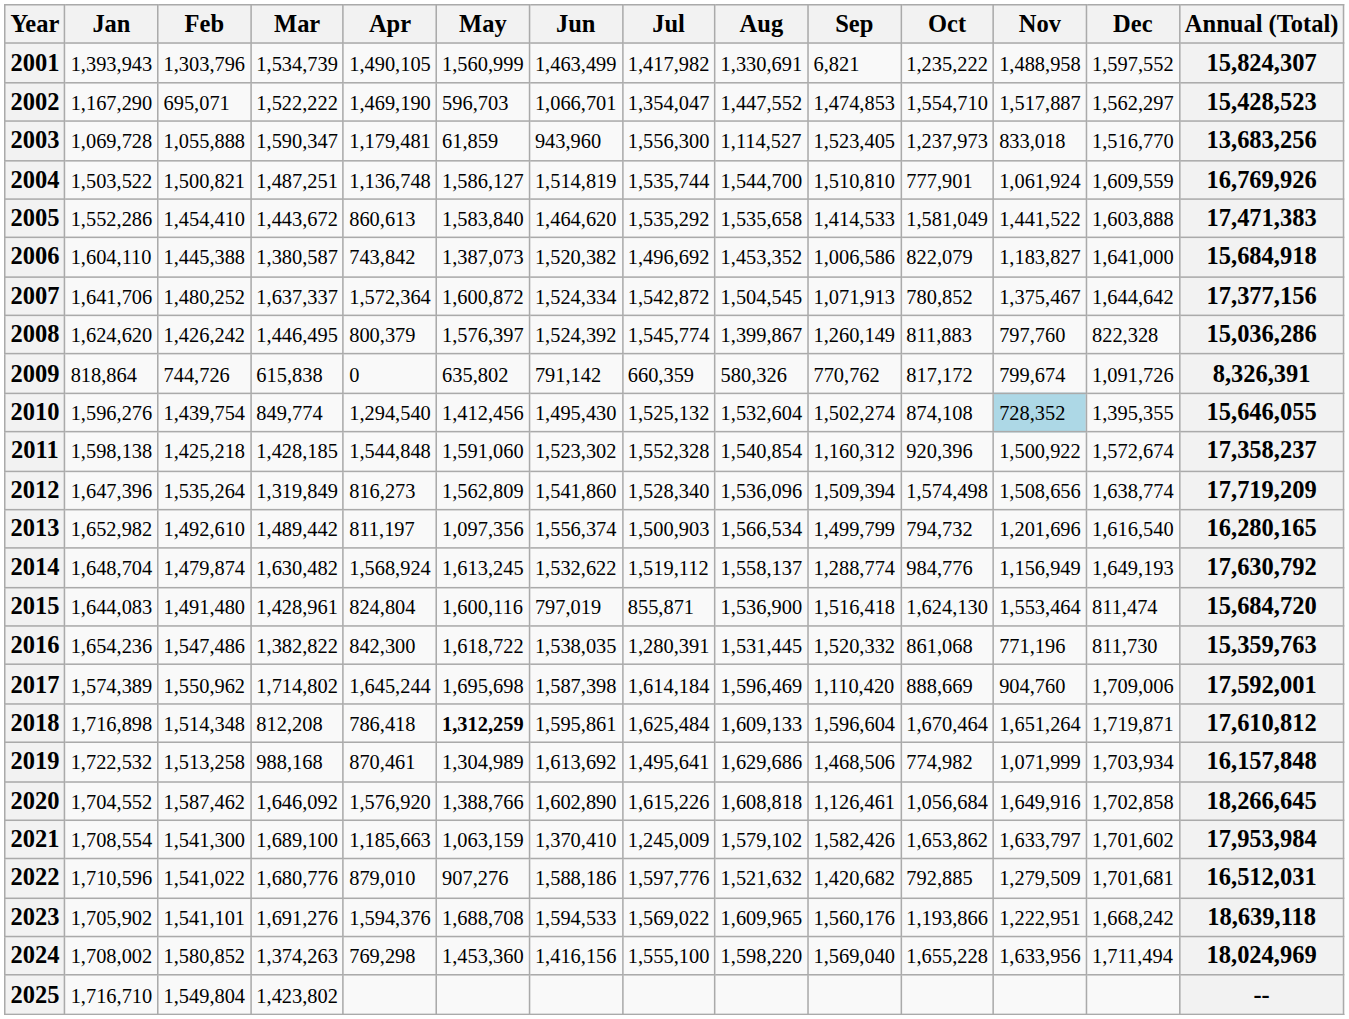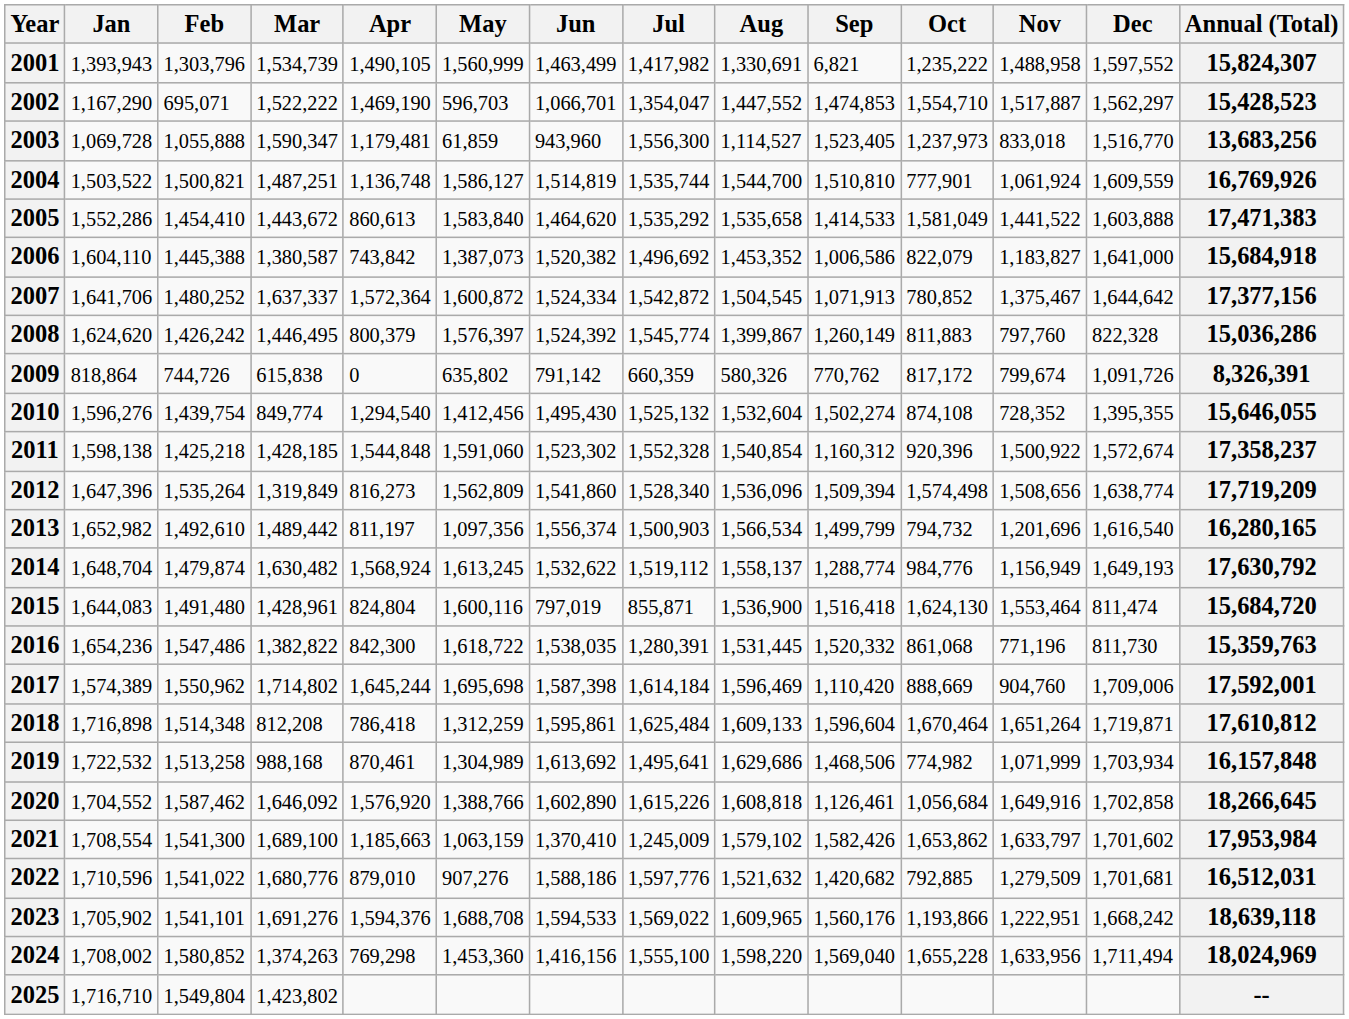2010 | Nov: lightblue background -> no background
2018 | May: bold -> normal
